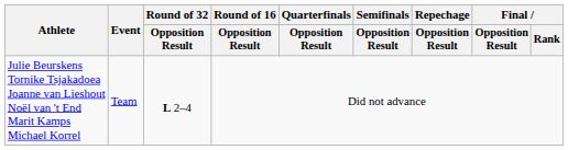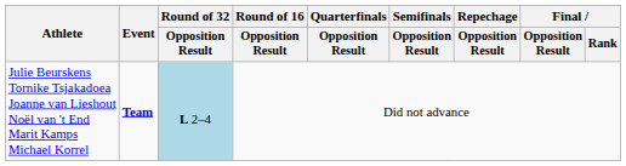row 3 | Event: normal -> bold
row 3 | Round of 32 / Opposition Result: no background -> lightblue background
